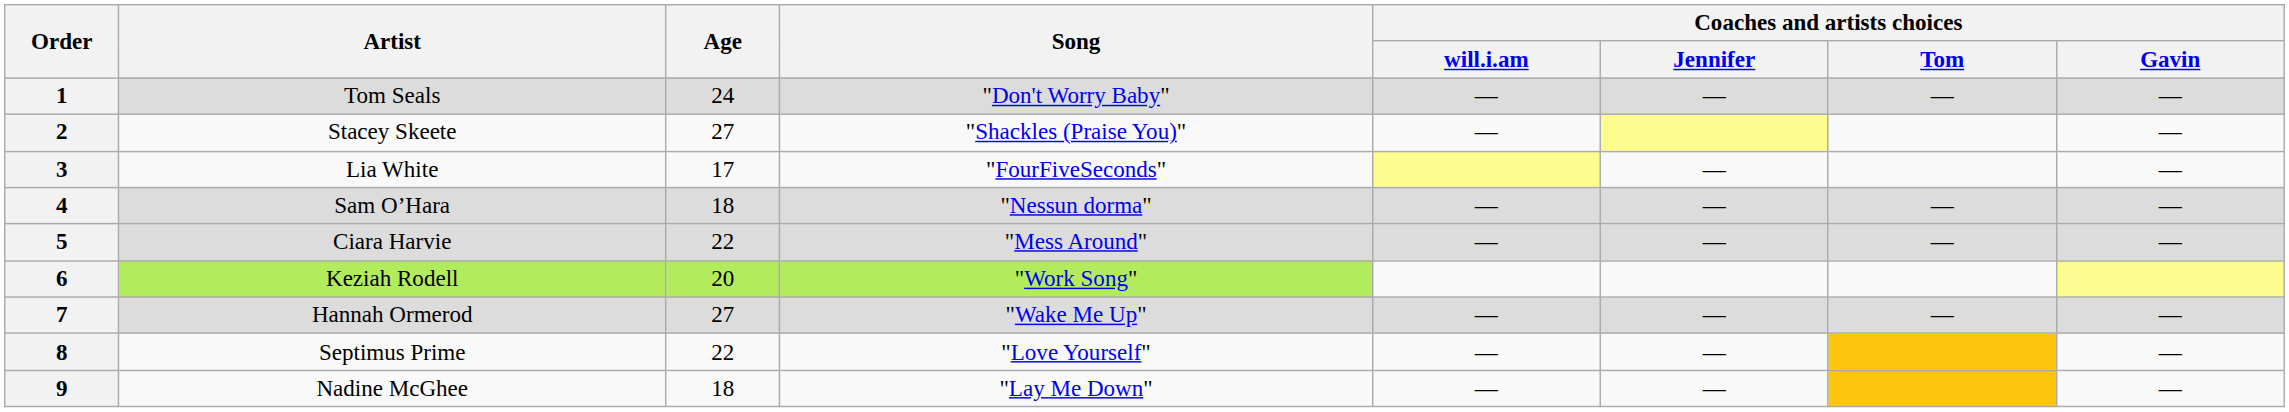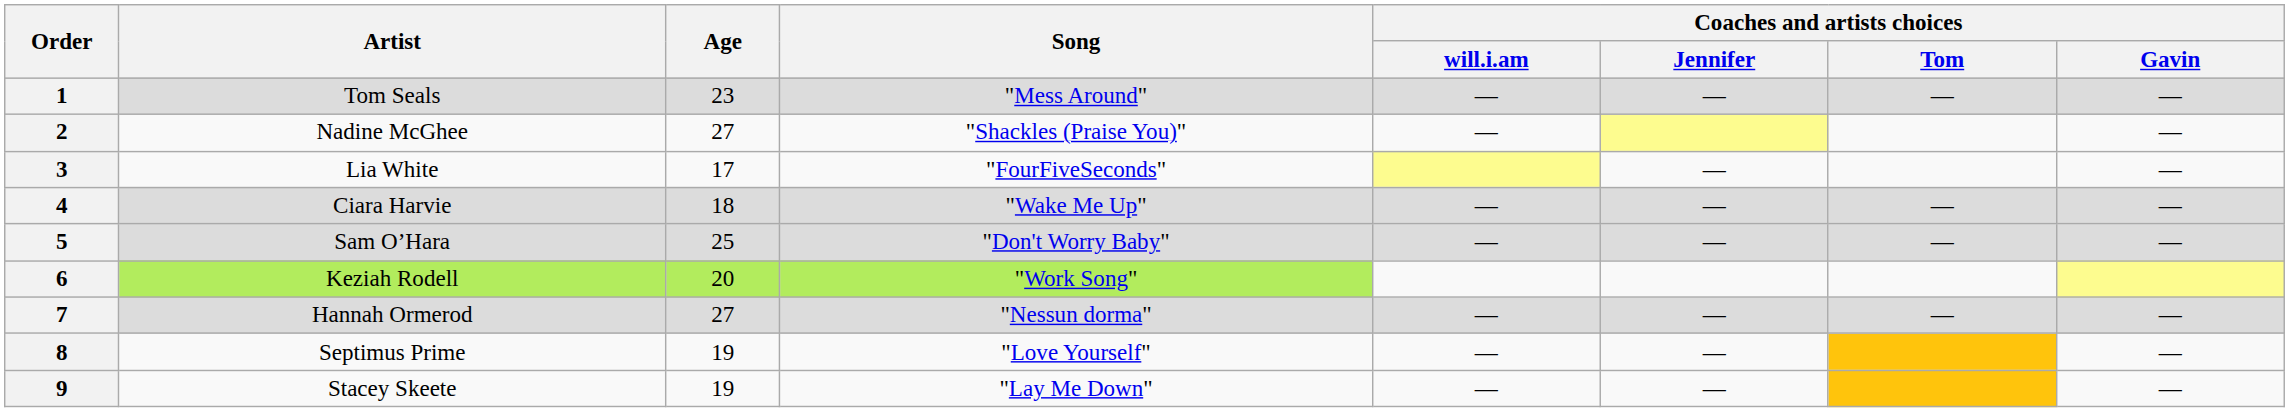1 | Age: 24 -> 23
1 | Song: "Don't Worry Baby" -> "Mess Around"
2 | Artist: Stacey Skeete -> Nadine McGhee
4 | Artist: Sam O’Hara -> Ciara Harvie
4 | Song: "Nessun dorma" -> "Wake Me Up"
5 | Artist: Ciara Harvie -> Sam O’Hara
5 | Age: 22 -> 25
5 | Song: "Mess Around" -> "Don't Worry Baby"
7 | Song: "Wake Me Up" -> "Nessun dorma"
8 | Age: 22 -> 19
9 | Artist: Nadine McGhee -> Stacey Skeete
9 | Age: 18 -> 19
